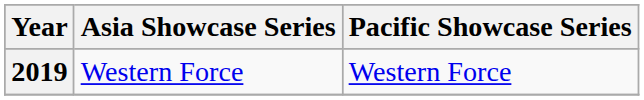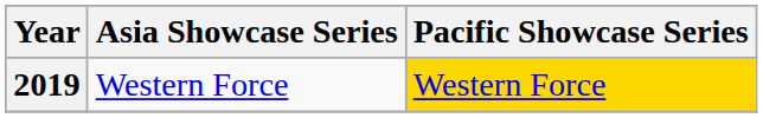2019 | Pacific Showcase Series: no background -> gold background
